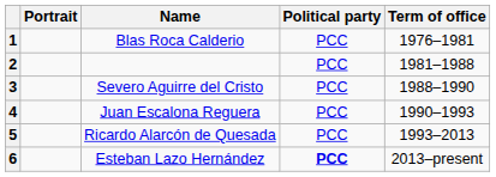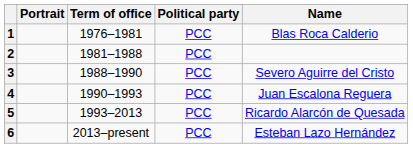columns swapped: Name <-> Term of office
6 | Political party: bold -> normal
